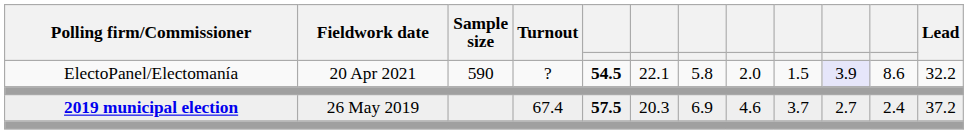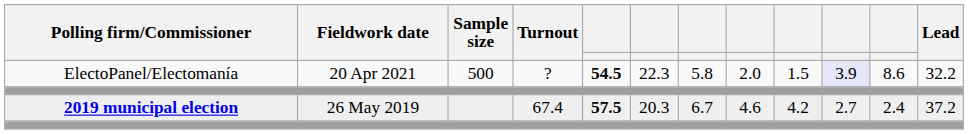ElectoPanel/Electomanía | Sample size: 590 -> 500
ElectoPanel/Electomanía | column 6: 22.1 -> 22.3
2019 municipal election | column 7: 6.9 -> 6.7
2019 municipal election | column 9: 3.7 -> 4.2
